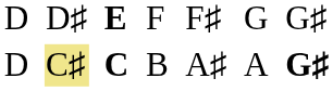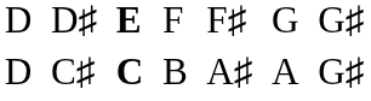row 2 | column 2: khaki background -> no background
row 2 | column 7: bold -> normal
